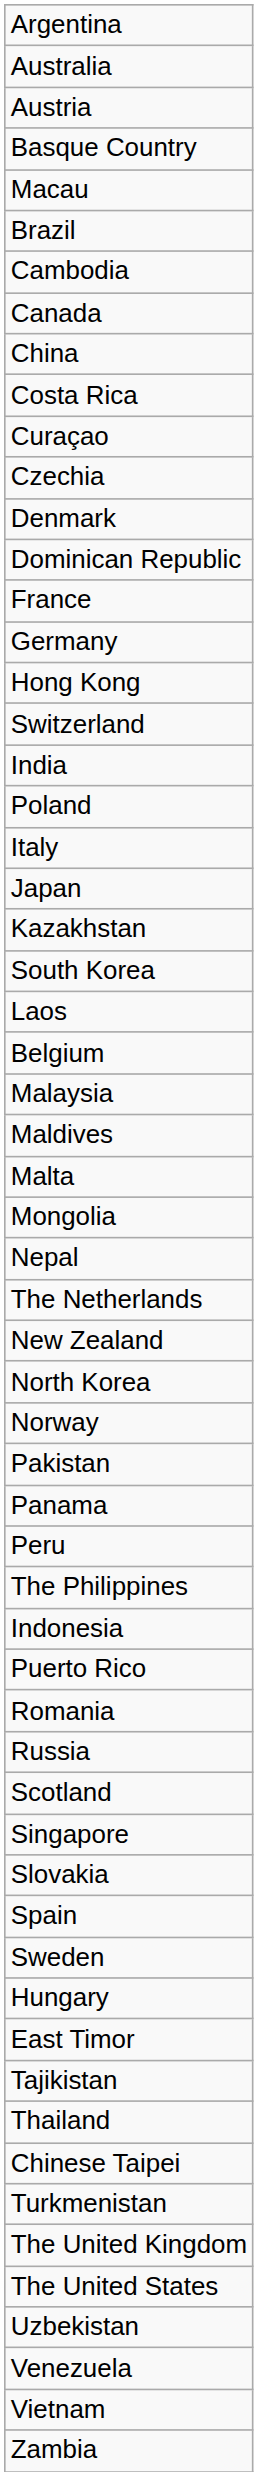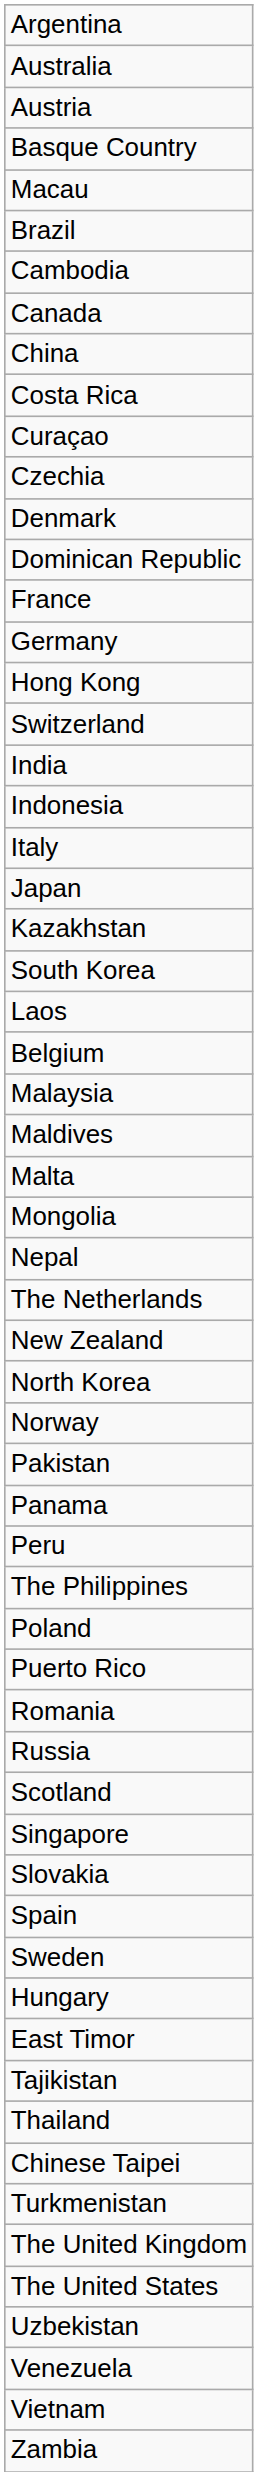row 20 | column 1: Poland -> Indonesia
row 40 | column 1: Indonesia -> Poland
